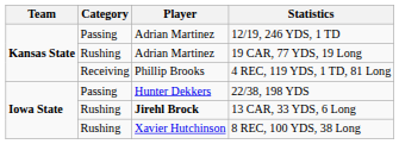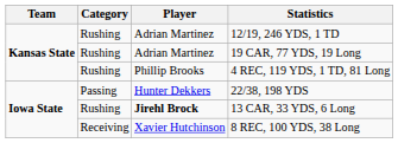12/19, 246 YDS, 1 TD | Category: Passing -> Rushing
4 REC, 119 YDS, 1 TD, 81 Long | Category: Receiving -> Rushing
8 REC, 100 YDS, 38 Long | Category: Rushing -> Receiving
